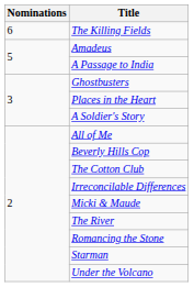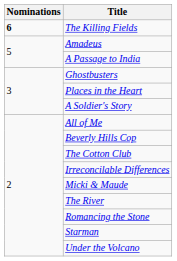The Killing Fields | Nominations: normal -> bold
